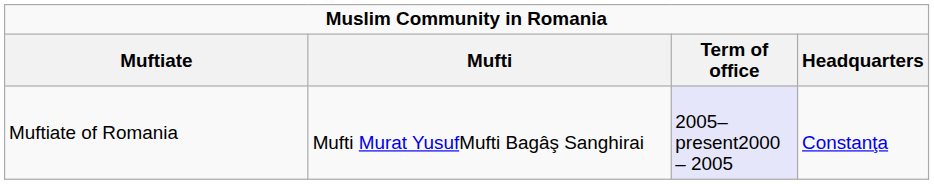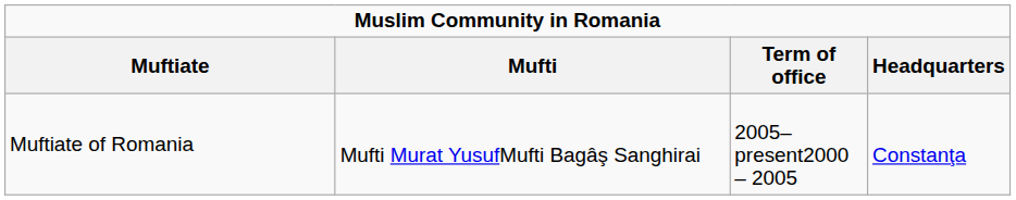Muftiate of Romania | Term of office: lavender background -> no background
